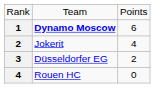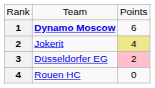Jokerit | column 3: no background -> khaki background
Düsseldorfer EG | column 3: no background -> pink background
